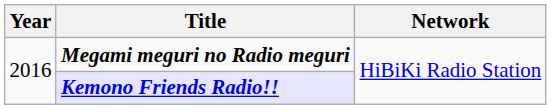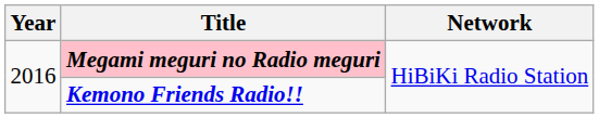Megami meguri no Radio meguri | Title: no background -> pink background
Kemono Friends Radio!! | Title: lavender background -> no background
